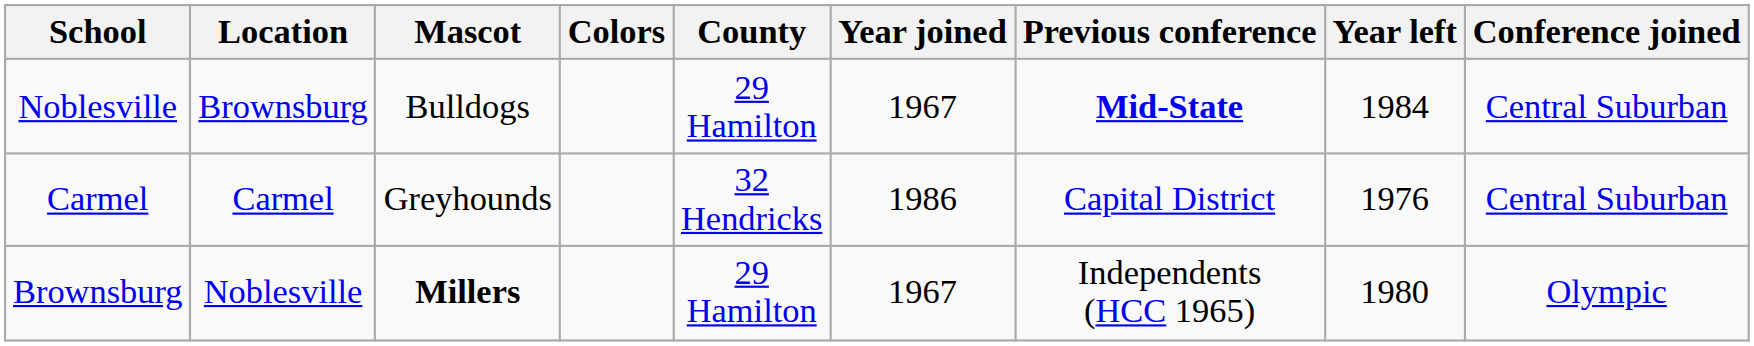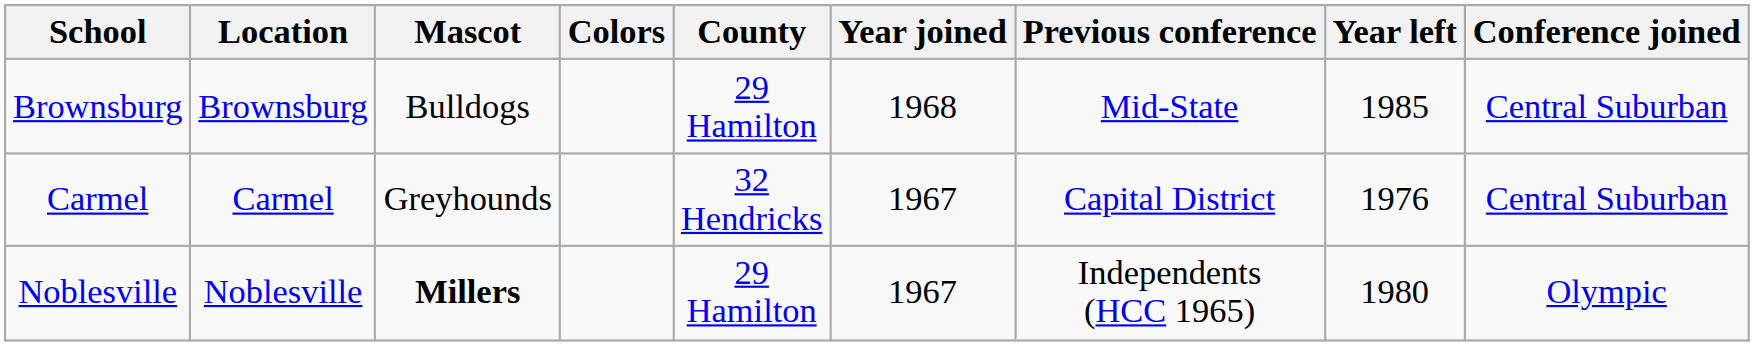row 2 | School: Noblesville -> Brownsburg
row 2 | Year joined: 1967 -> 1968
row 2 | Previous conference: bold -> normal
row 2 | Year left: 1984 -> 1985
row 3 | Year joined: 1986 -> 1967
row 4 | School: Brownsburg -> Noblesville
